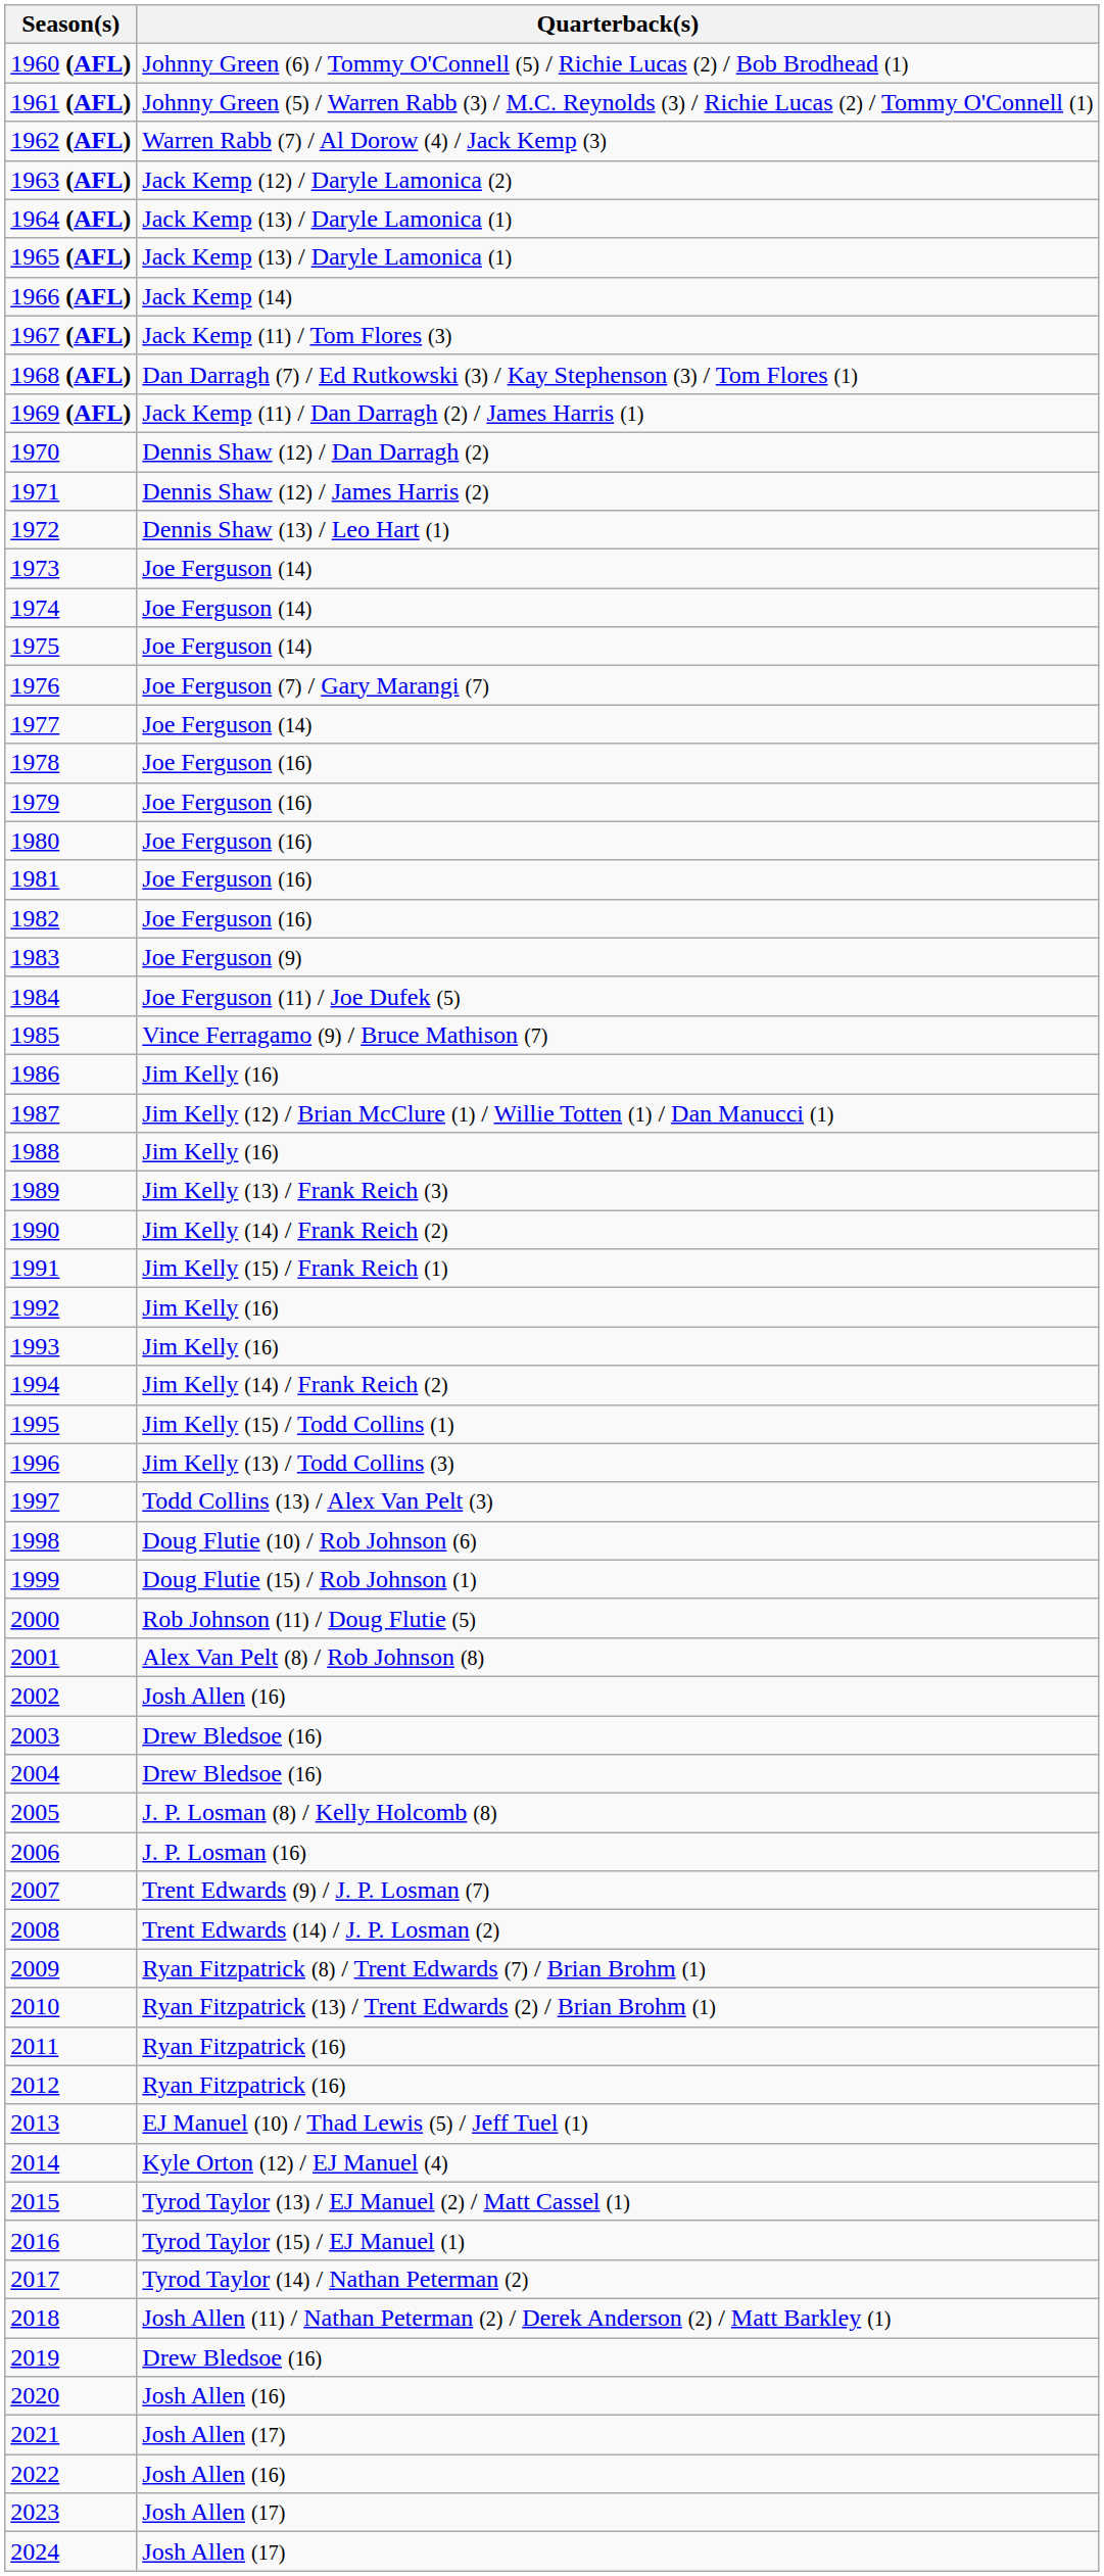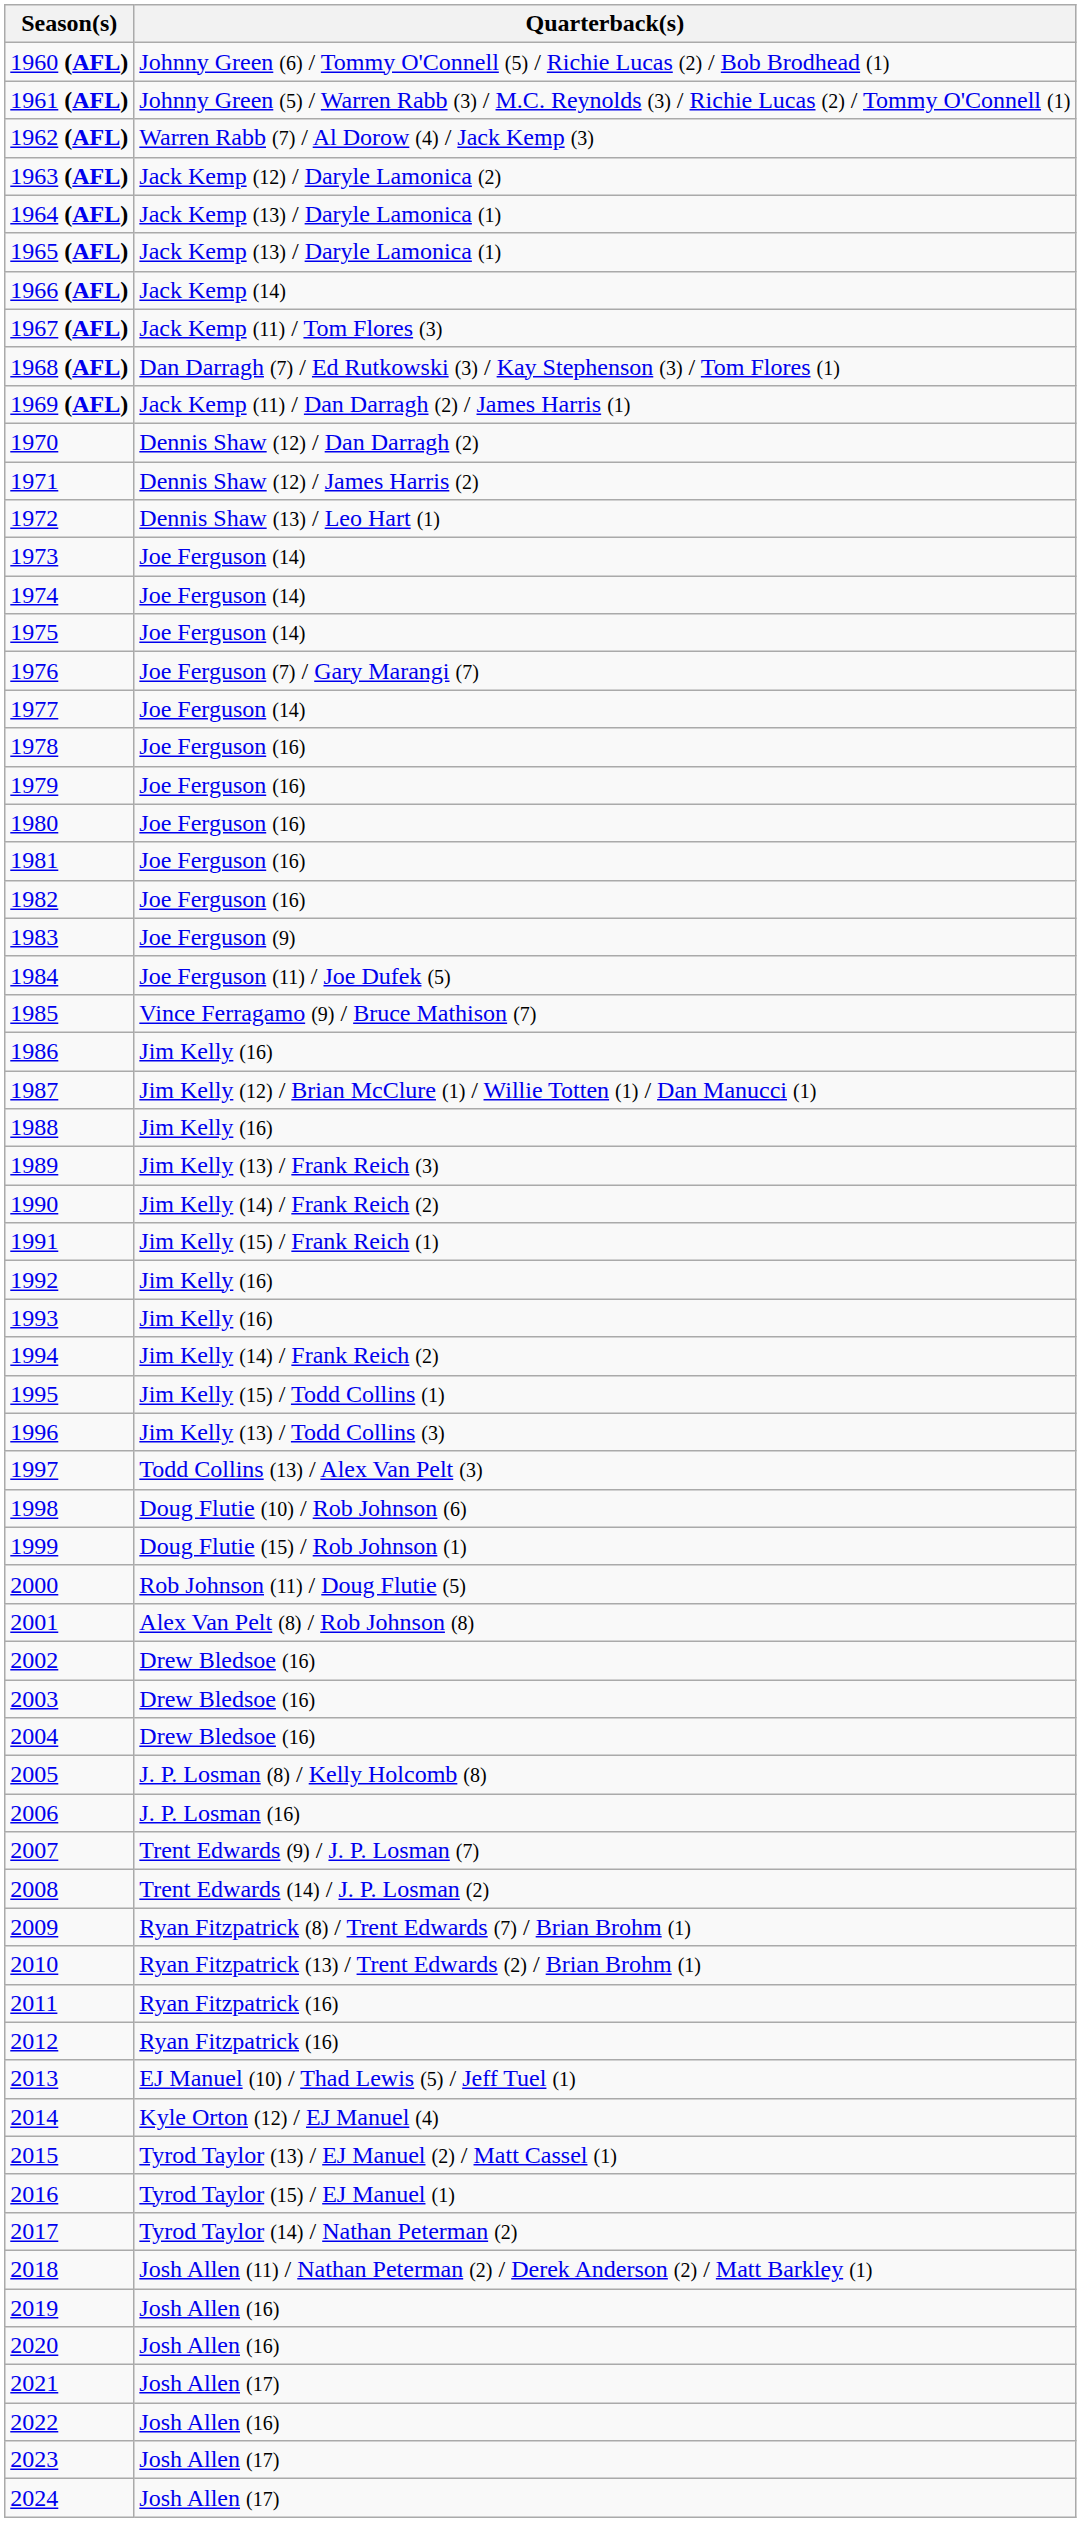2002 | Quarterback(s): Josh Allen (16) -> Drew Bledsoe (16)
2019 | Quarterback(s): Drew Bledsoe (16) -> Josh Allen (16)
